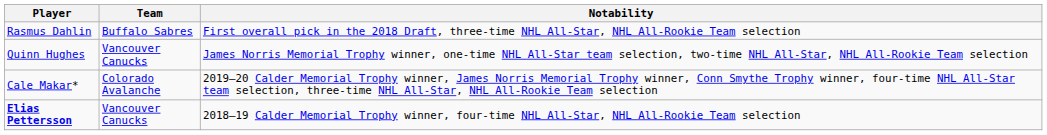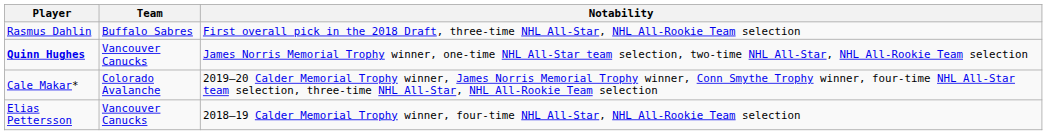row 3 | Player: normal -> bold
row 5 | Player: bold -> normal
